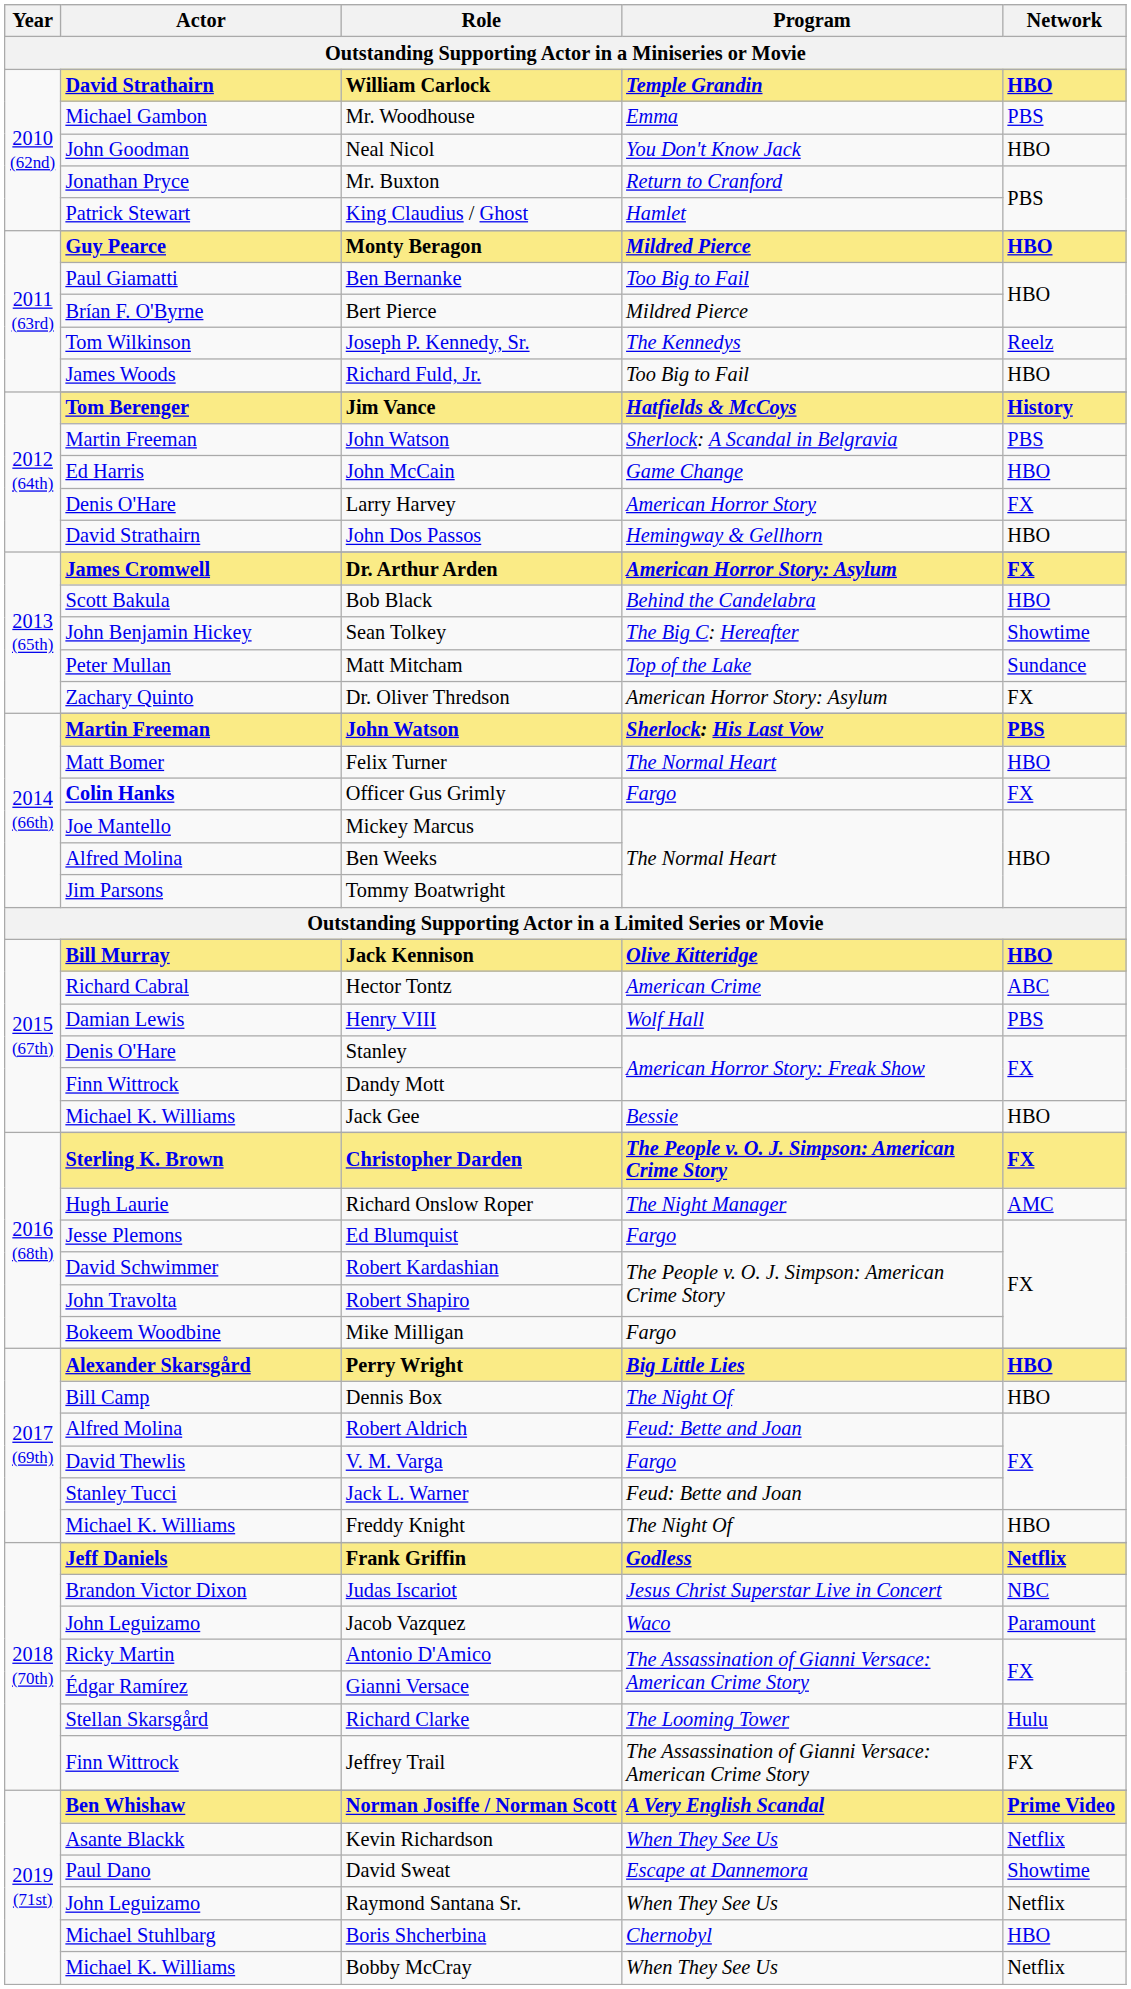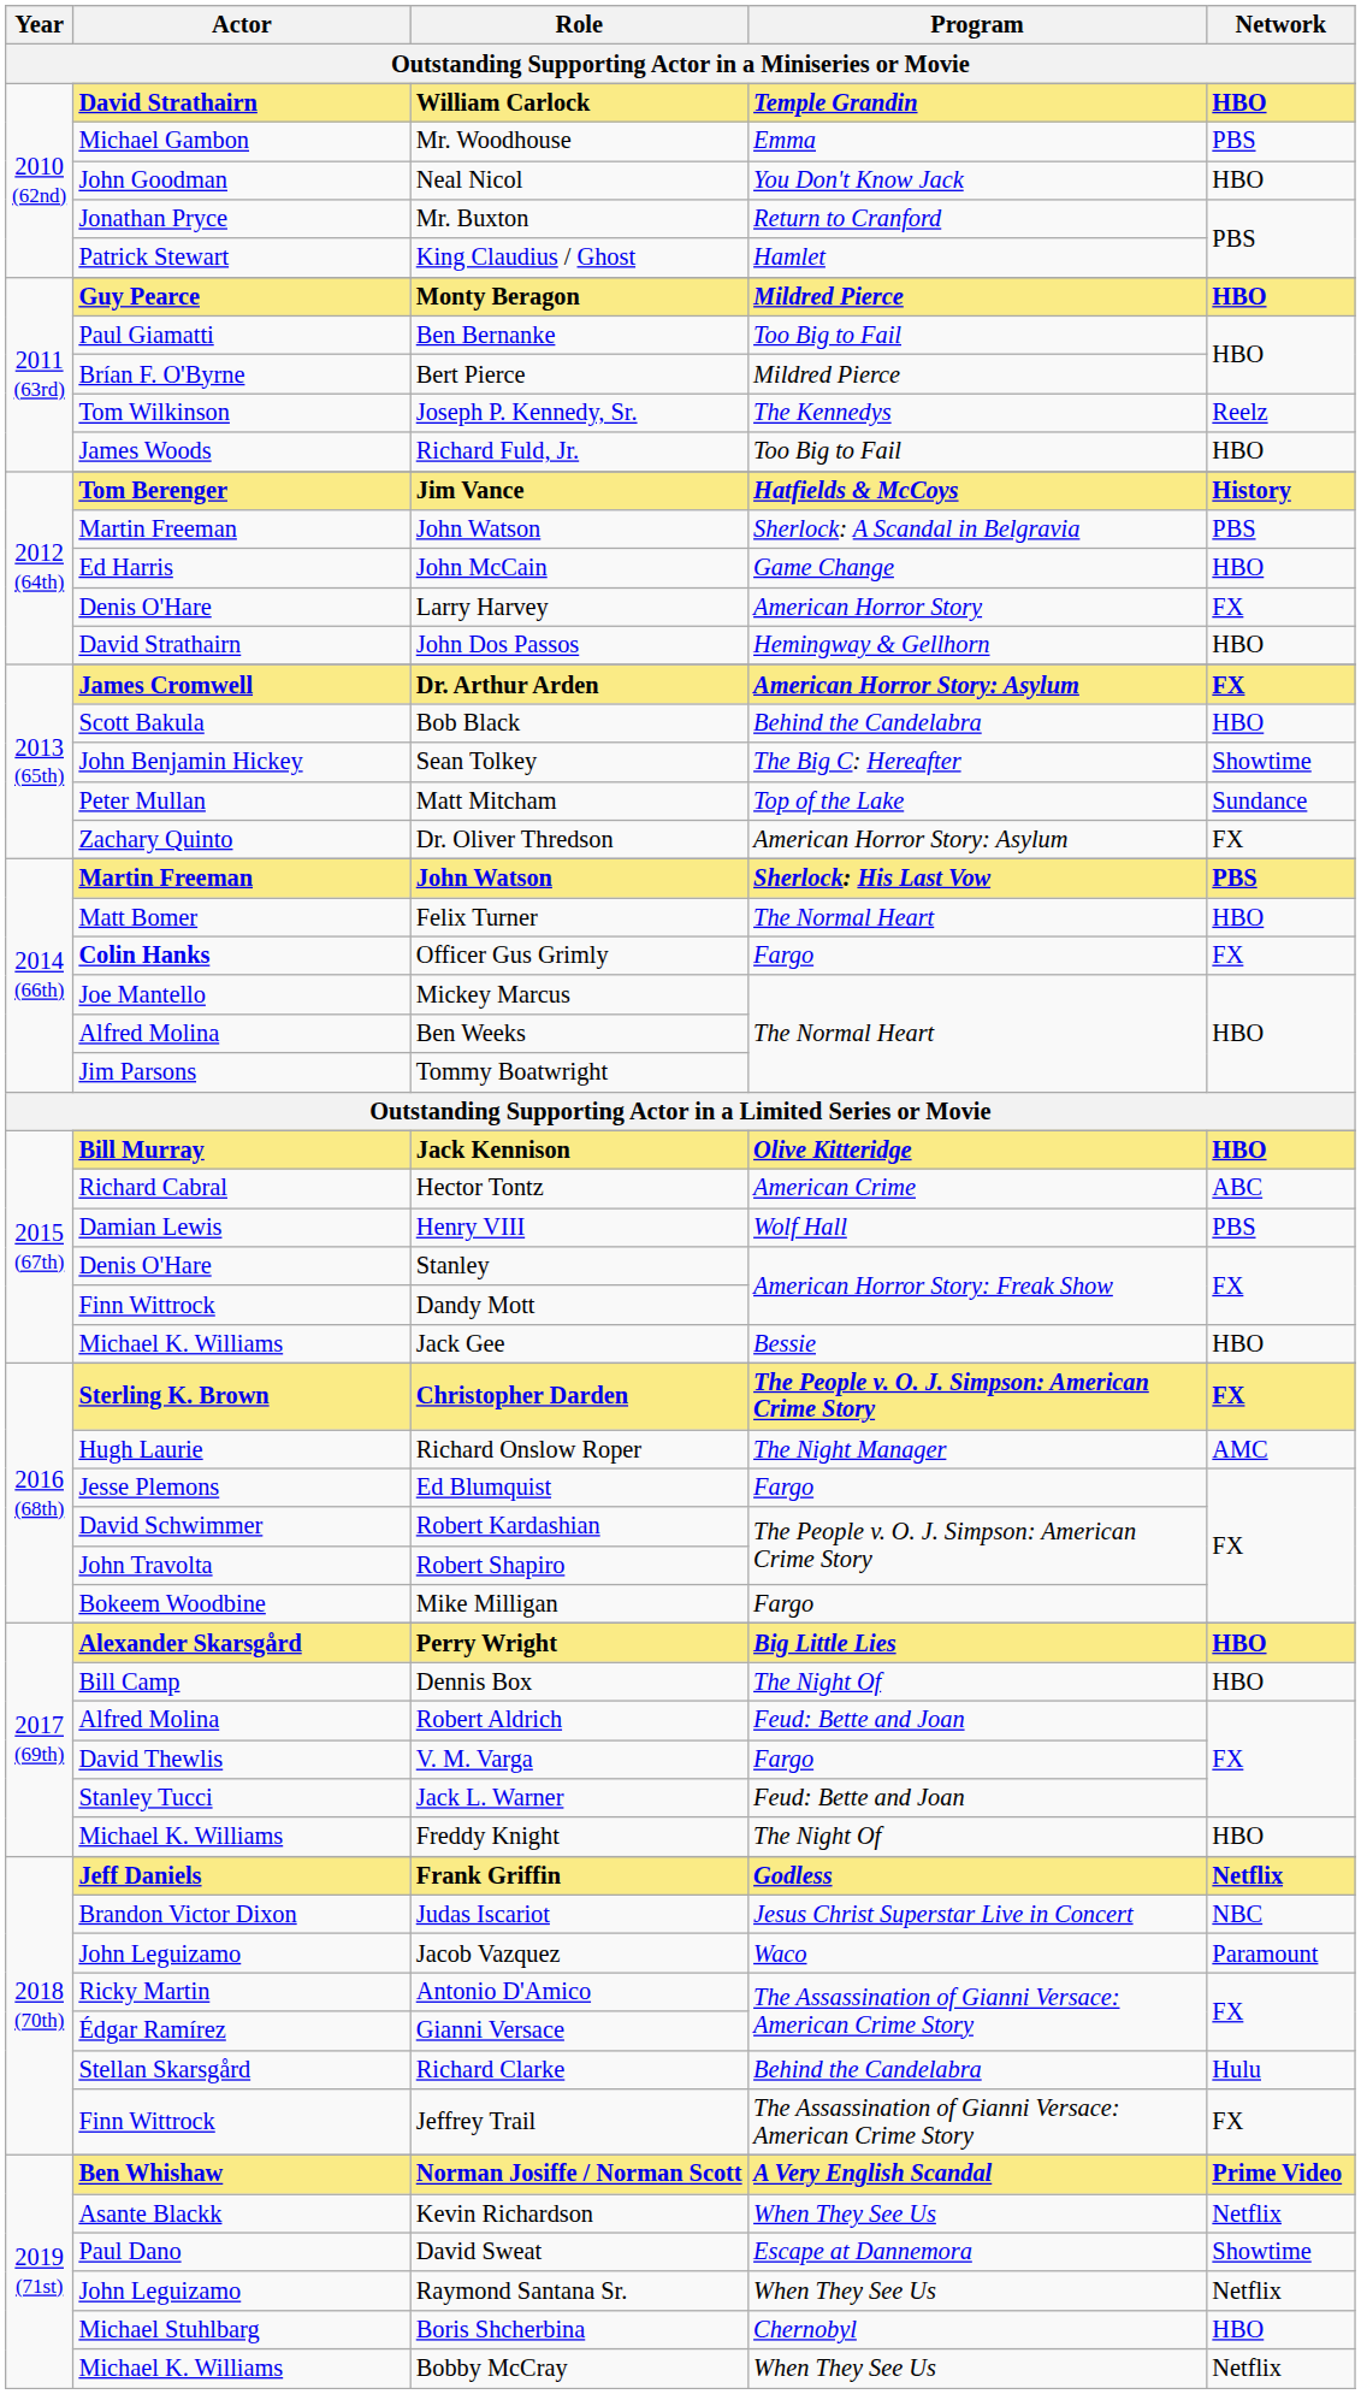Richard Clarke | Program: The Looming Tower -> Behind the Candelabra
